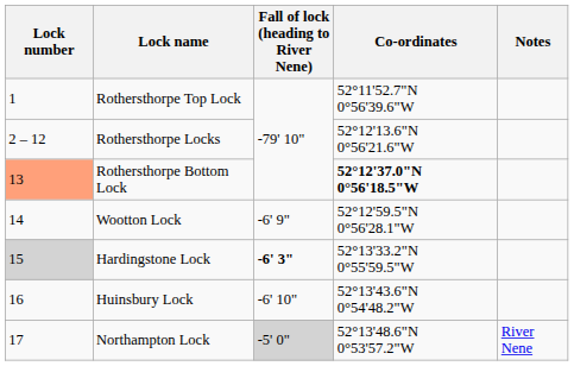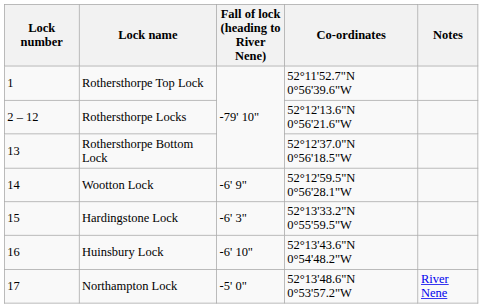Rothersthorpe Bottom Lock | Lock number: lightsalmon background -> no background
Rothersthorpe Bottom Lock | Co-ordinates: bold -> normal
Hardingstone Lock | Lock number: lightgrey background -> no background
Hardingstone Lock | Fall of lock (heading to River Nene): bold -> normal
Northampton Lock | Fall of lock (heading to River Nene): lightgrey background -> no background
